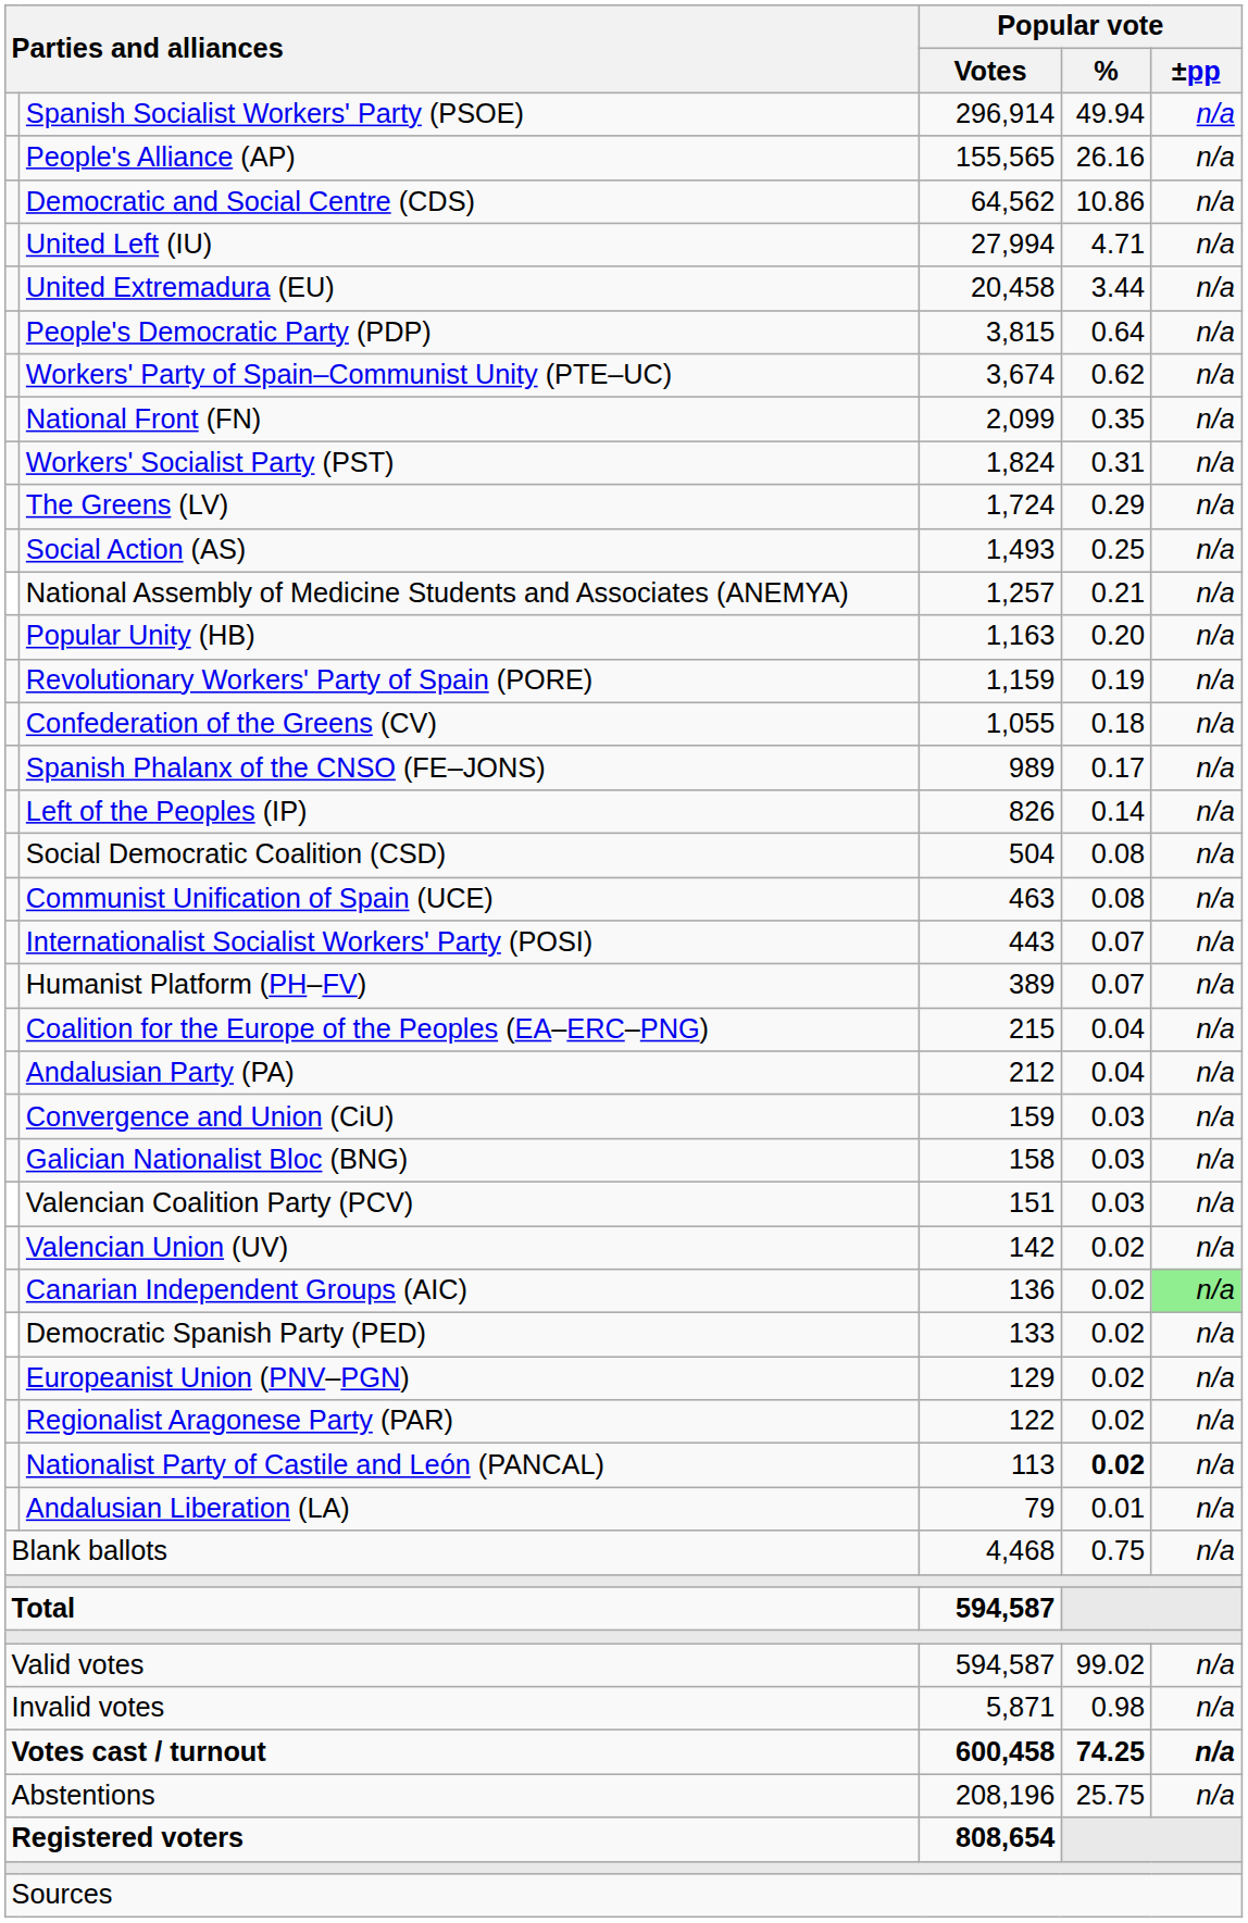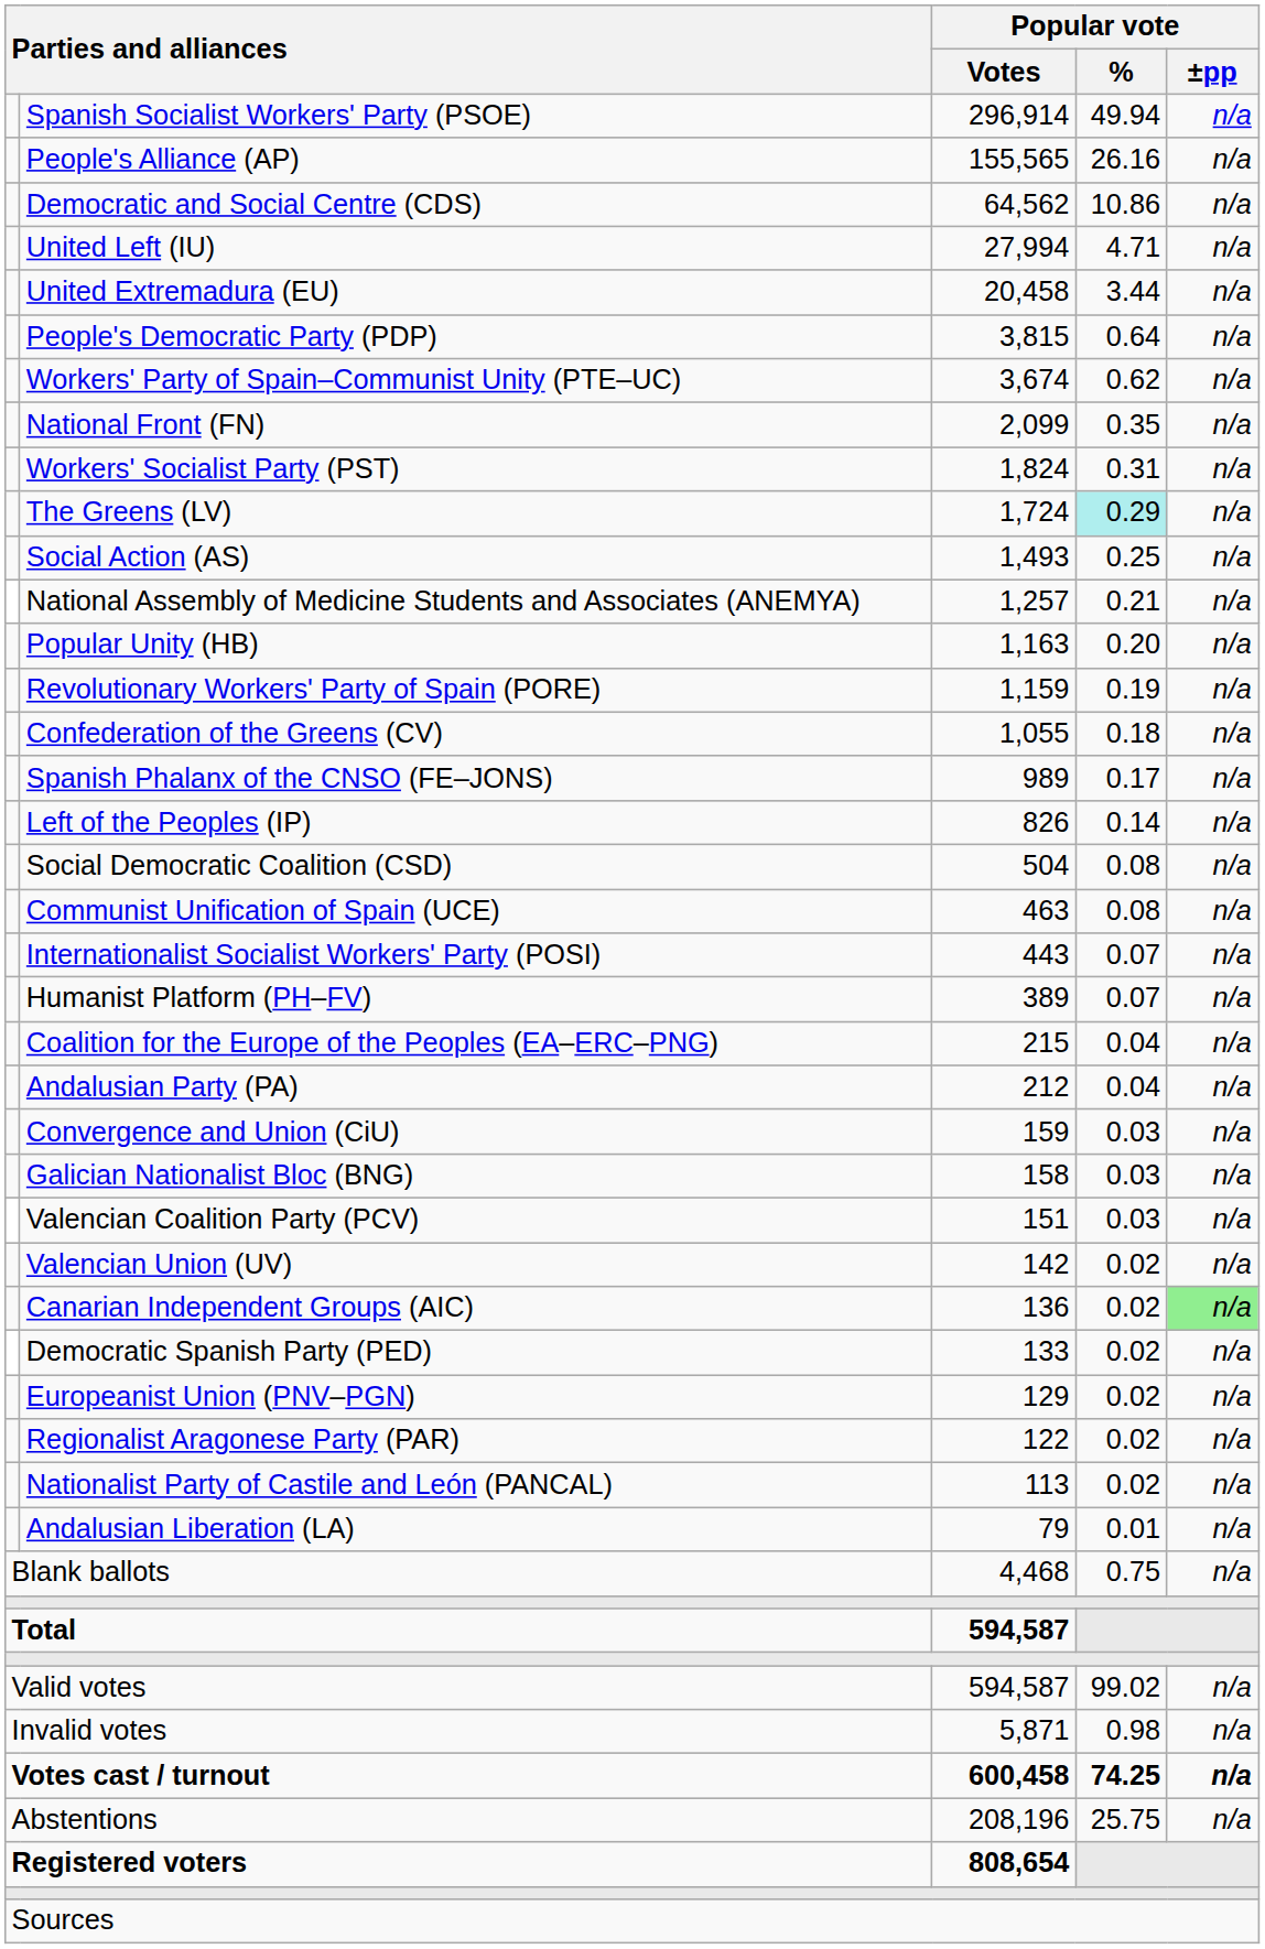The Greens (LV) | Popular vote / %: no background -> paleturquoise background
Nationalist Party of Castile and León (PANCAL) | Popular vote / %: bold -> normal
